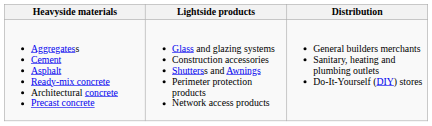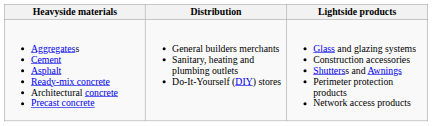columns swapped: Lightside products <-> Distribution
